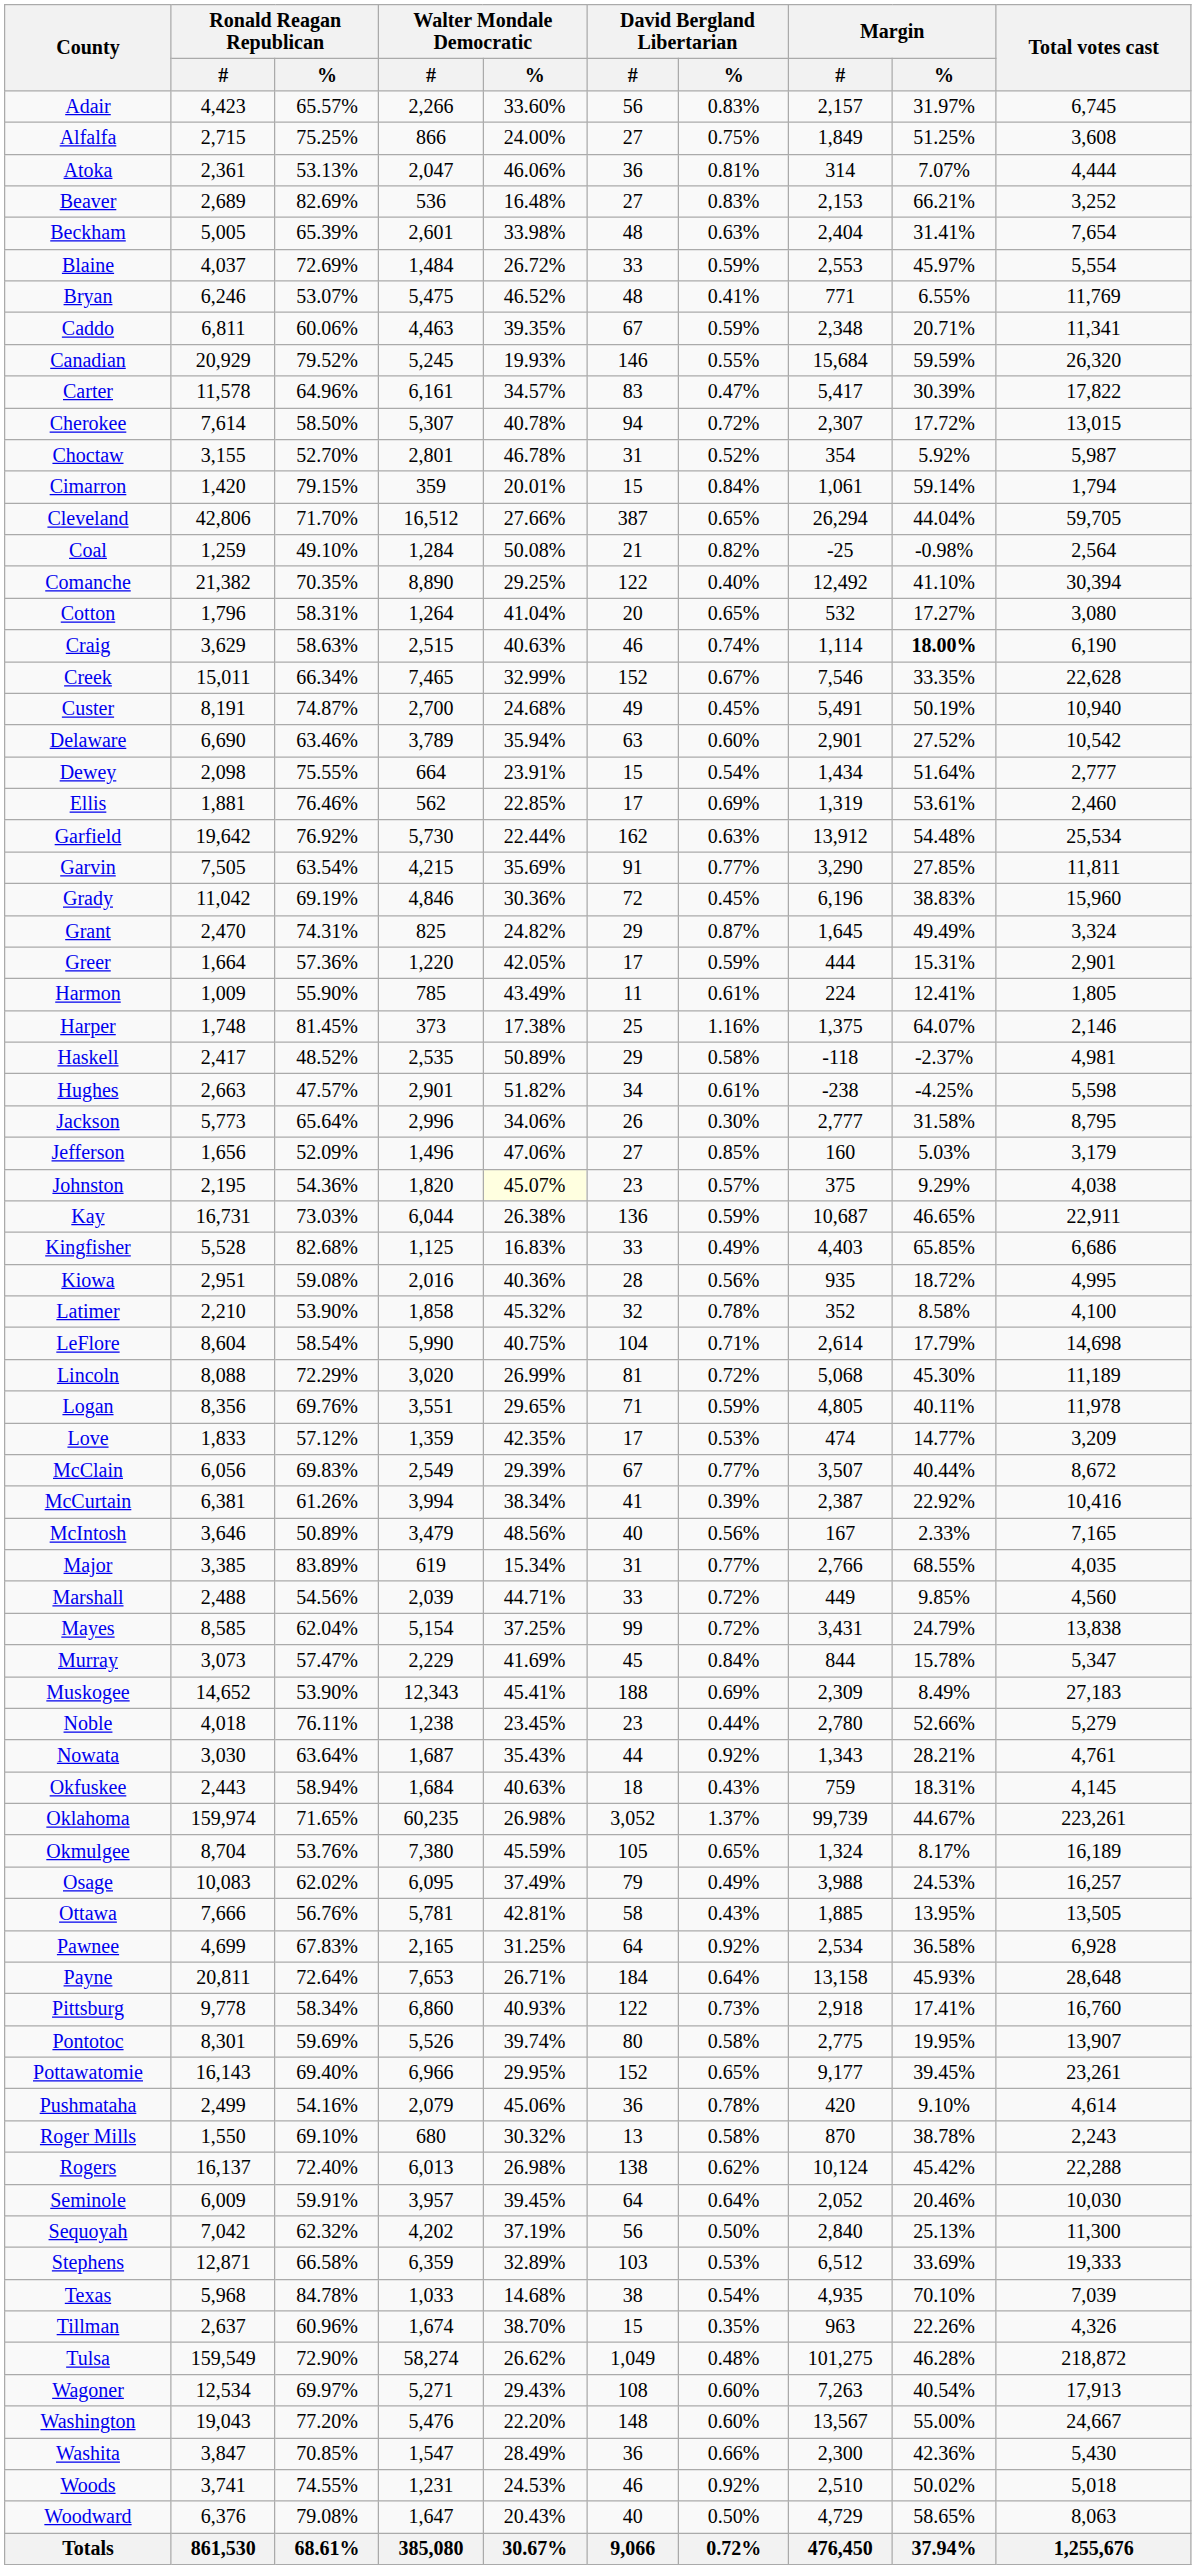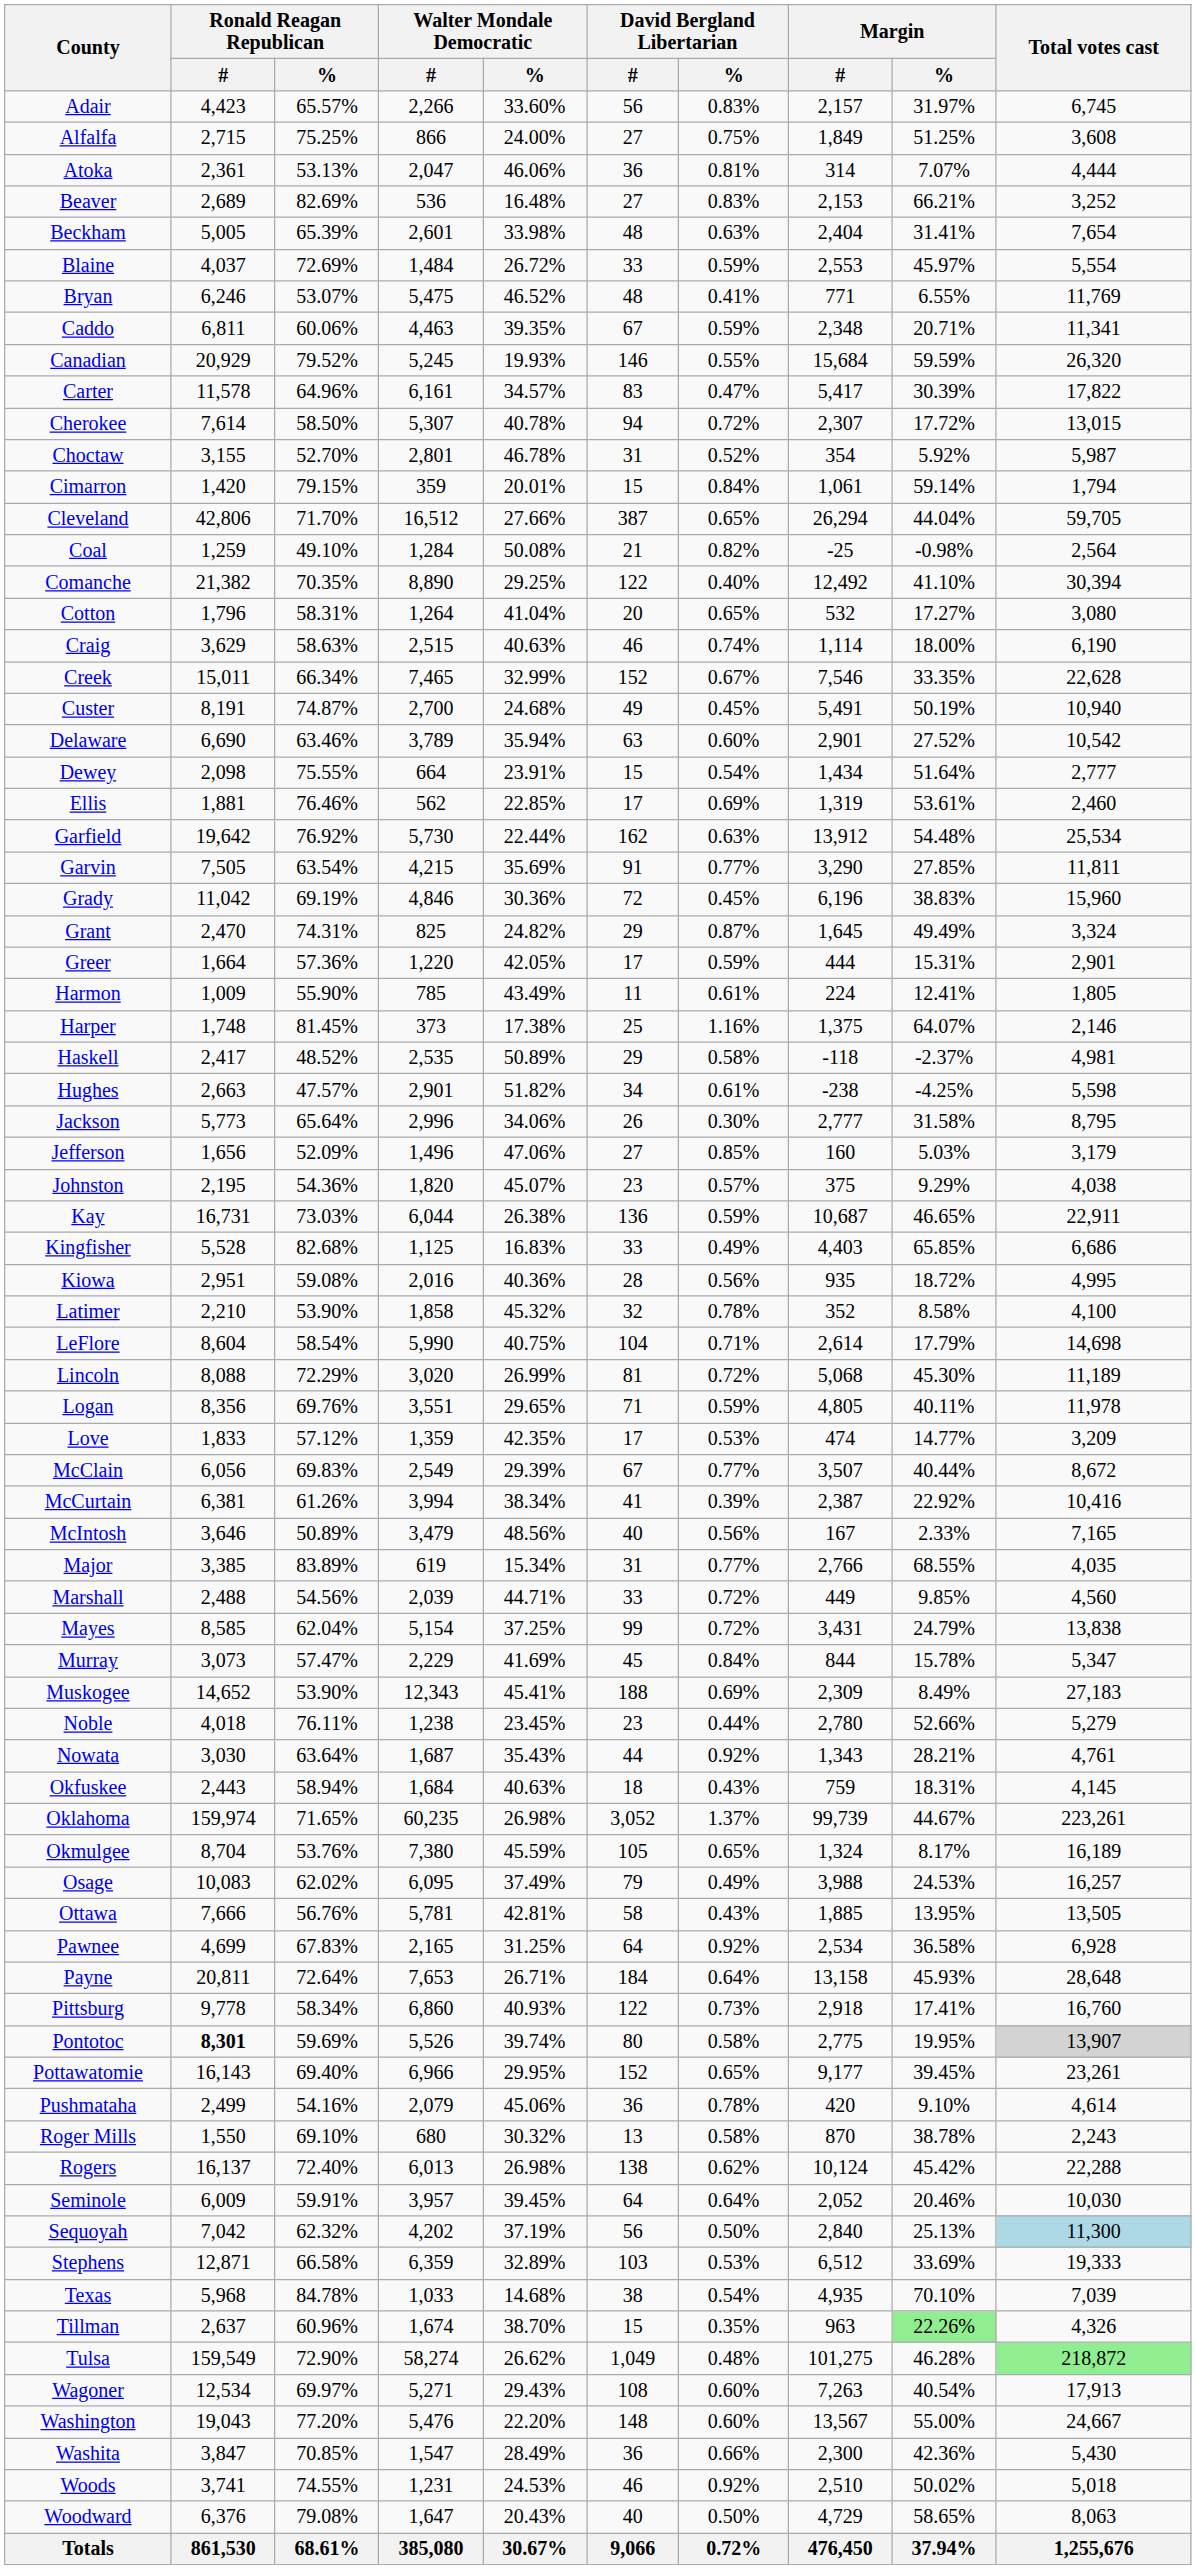Craig | Margin / %: bold -> normal
Johnston | Walter Mondale Democratic / %: lightyellow background -> no background
Pontotoc | Ronald Reagan Republican / #: normal -> bold
Pontotoc | Total votes cast: no background -> lightgrey background
Sequoyah | Total votes cast: no background -> lightblue background
Tillman | Margin / %: no background -> lightgreen background
Tulsa | Total votes cast: no background -> lightgreen background
